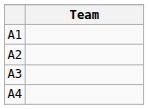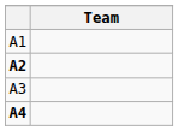A2 | column 1: normal -> bold
A4 | column 1: normal -> bold
